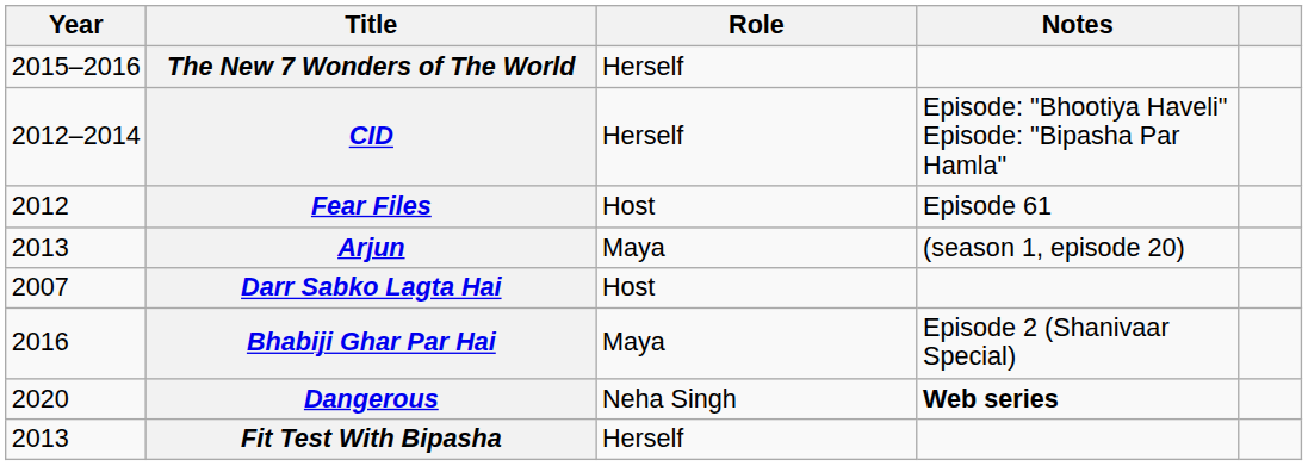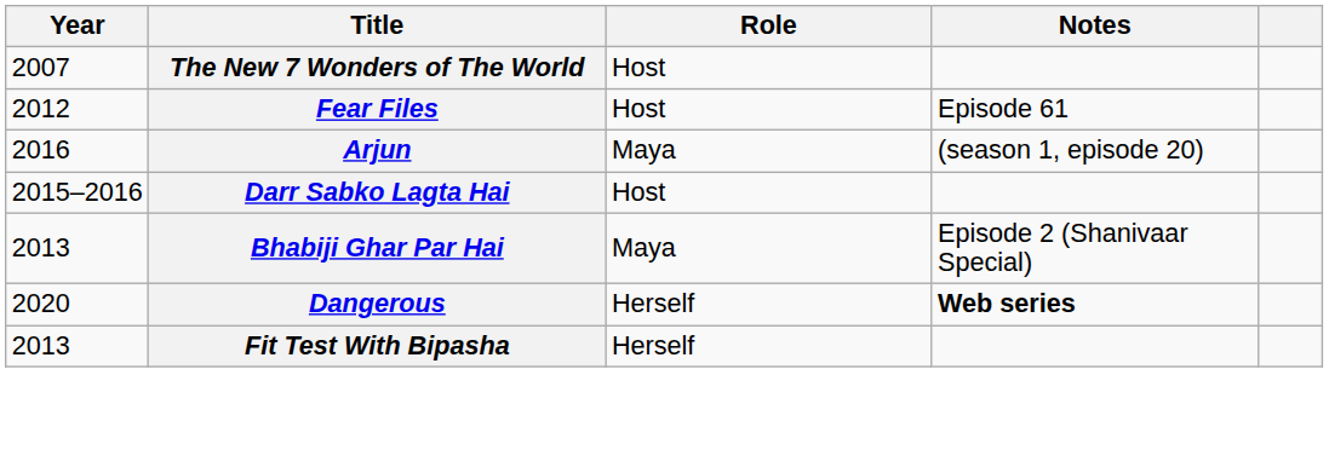The New 7 Wonders of The World | Year: 2015–2016 -> 2007
The New 7 Wonders of The World | Role: Herself -> Host
- row: 2012–2014 | CID | Herself | Episode: "Bhootiya Haveli" Episode: "Bipasha Par Hamla"
Arjun | Year: 2013 -> 2016
Darr Sabko Lagta Hai | Year: 2007 -> 2015–2016
Bhabiji Ghar Par Hai | Year: 2016 -> 2013
Dangerous | Role: Neha Singh -> Herself
